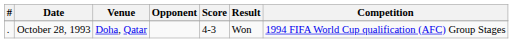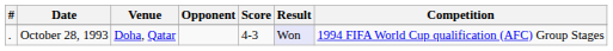October 28, 1993 | Result: no background -> lavender background
